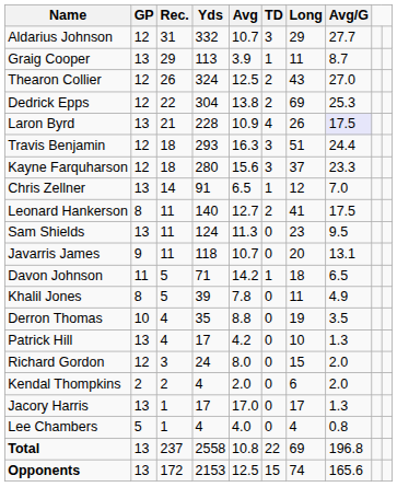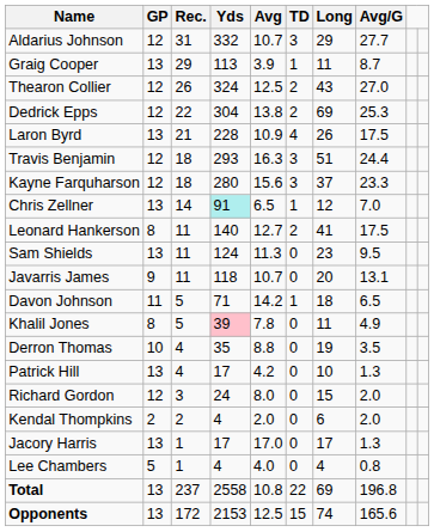Laron Byrd | Avg/G: lavender background -> no background
Chris Zellner | Yds: no background -> paleturquoise background
Khalil Jones | Yds: no background -> pink background
